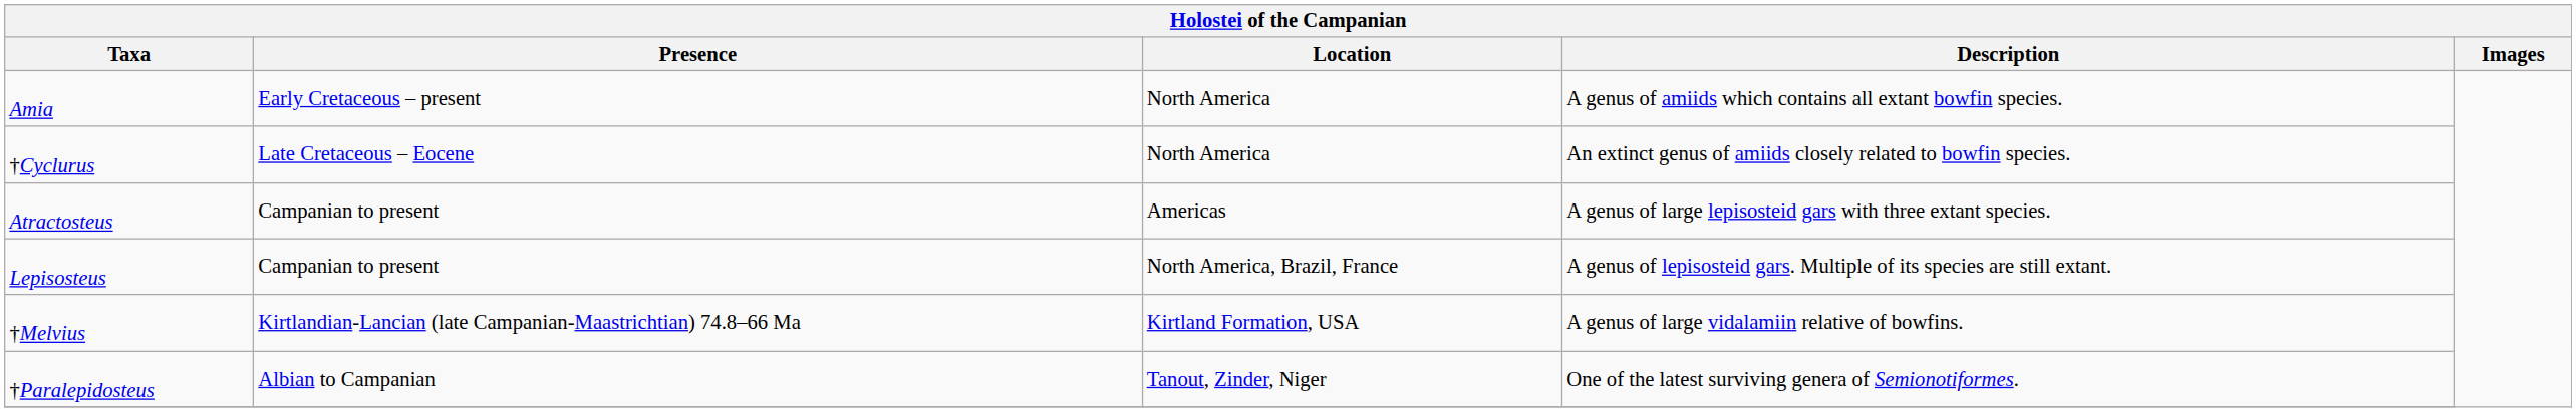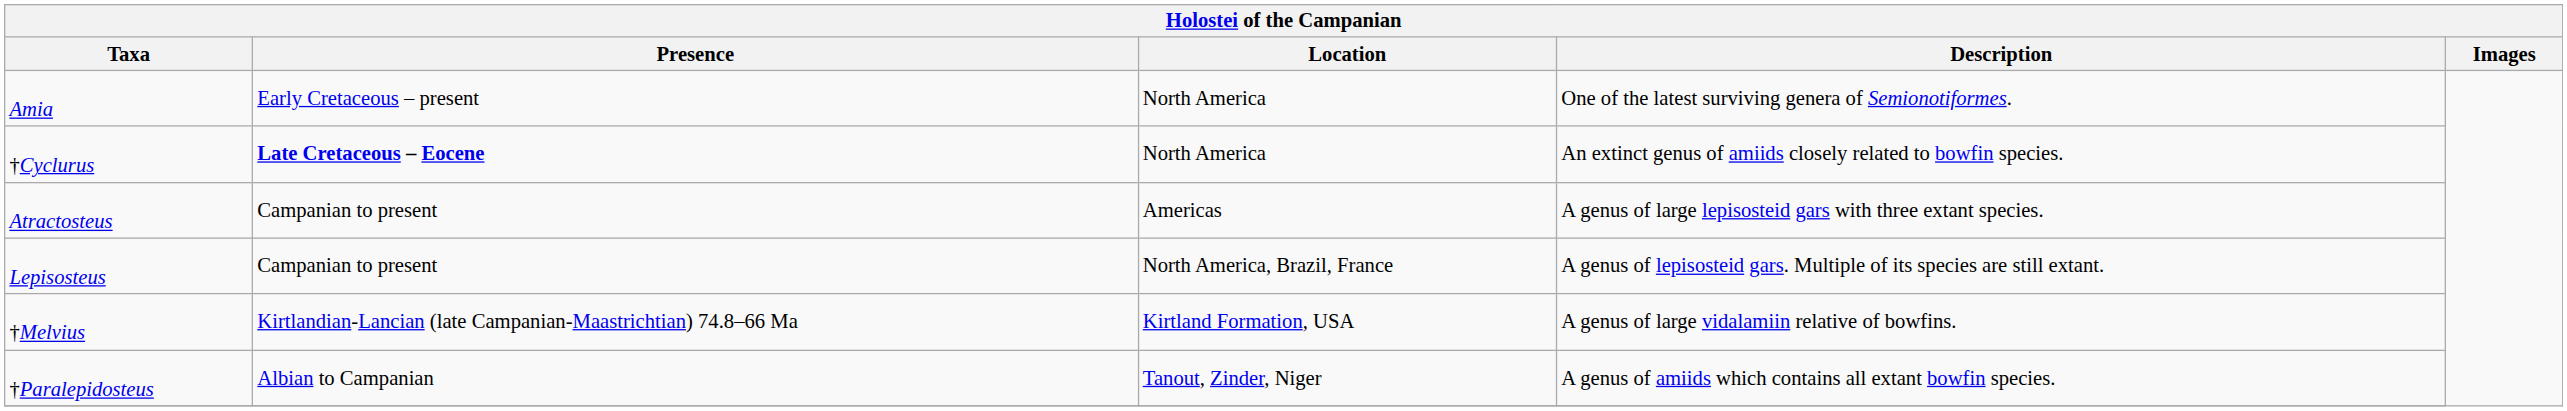Amia | Description: A genus of amiids which contains all extant bowfin species. -> One of the latest surviving genera of Semionotiformes.
†Cyclurus | Presence: normal -> bold
†Paralepidosteus | Description: One of the latest surviving genera of Semionotiformes. -> A genus of amiids which contains all extant bowfin species.
